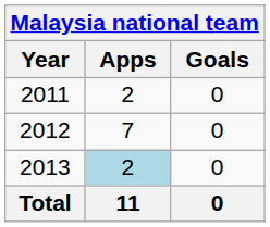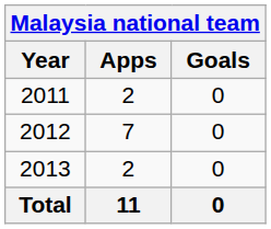2013 | Apps: lightblue background -> no background
